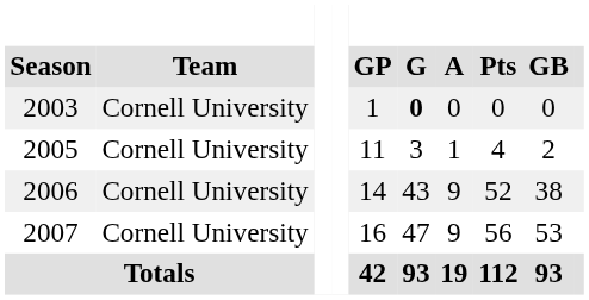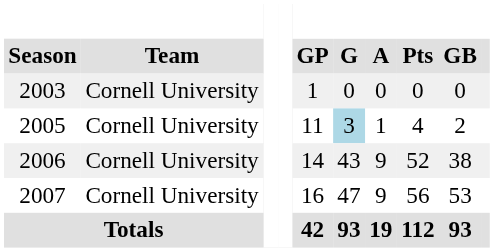2003 | G: bold -> normal
2005 | G: no background -> lightblue background
